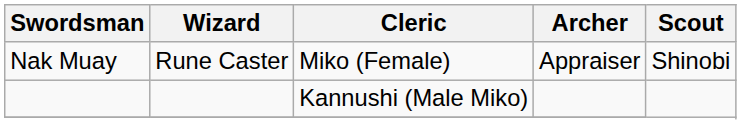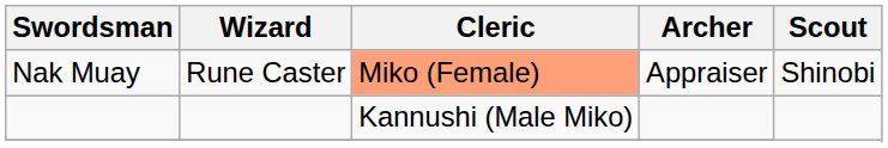Nak Muay | Cleric: no background -> lightsalmon background
